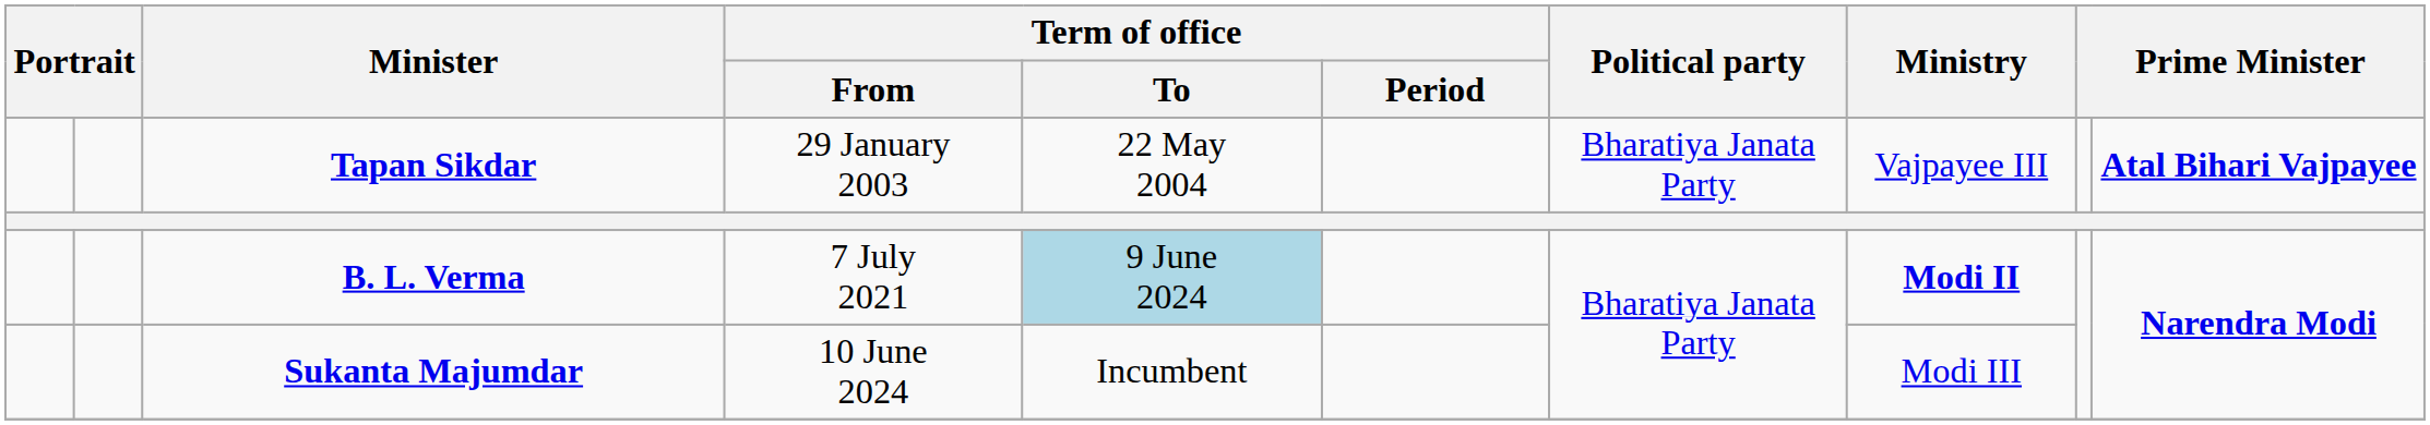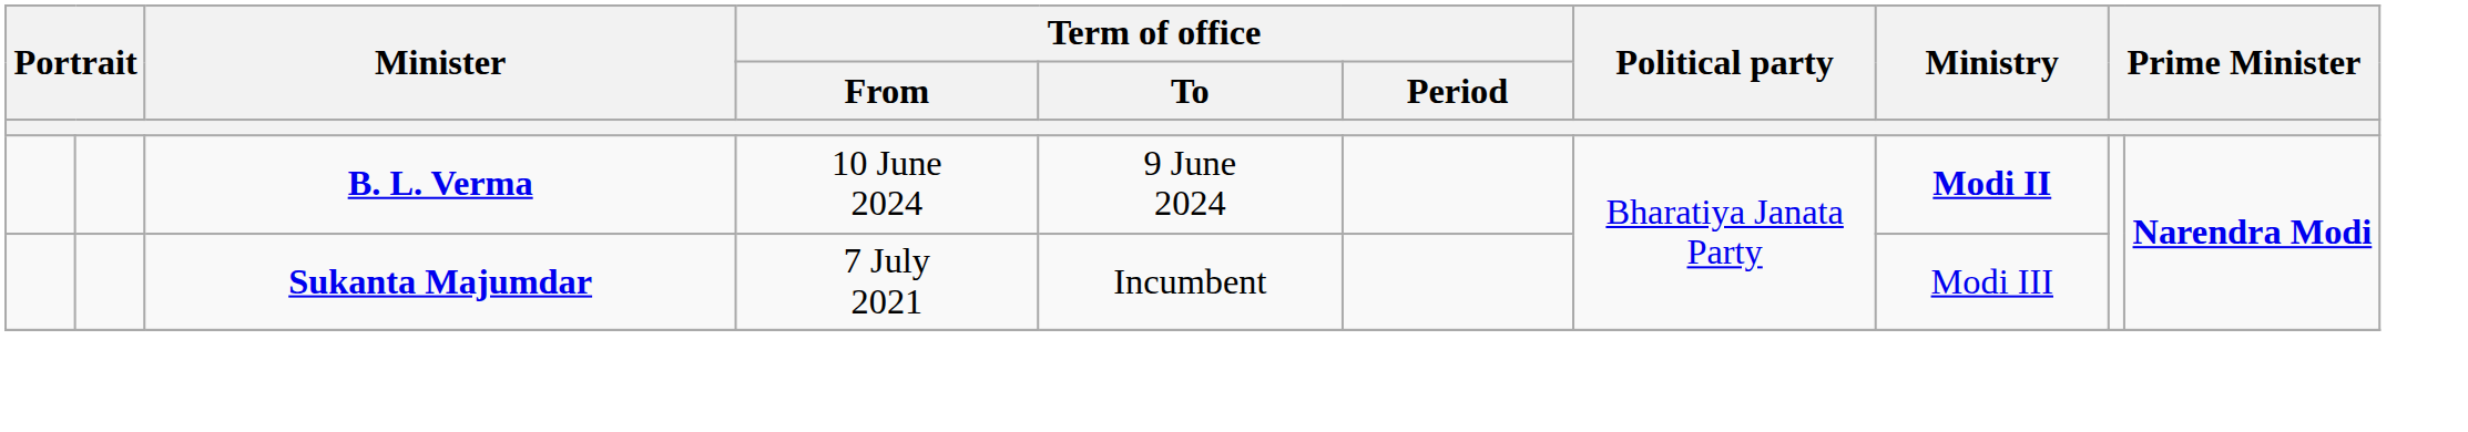- row: Tapan Sikdar | 29 January 2003 | 22 May 2004 | Bharatiya Janata Party | Vajpayee III | Atal Bihari Vajpayee
B. L. Verma | Term of office / From: 7 July 2021 -> 10 June 2024
B. L. Verma | Term of office / To: lightblue background -> no background
Sukanta Majumdar | Term of office / From: 10 June 2024 -> 7 July 2021
